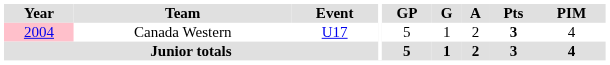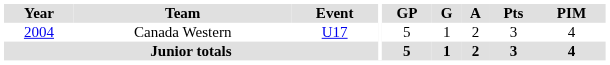Canada Western | Year: pink background -> no background
Canada Western | Pts: bold -> normal
